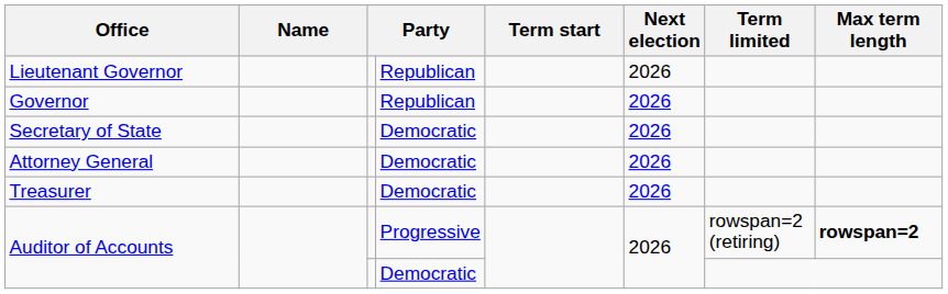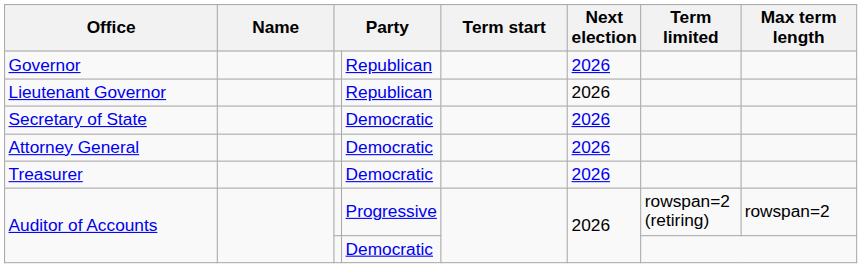rows swapped: Governor <-> Lieutenant Governor
Auditor of Accounts / Progressive | Max term length: bold -> normal
